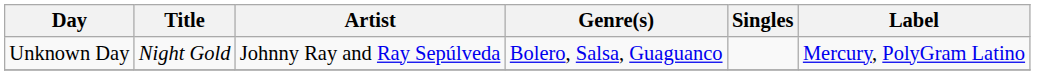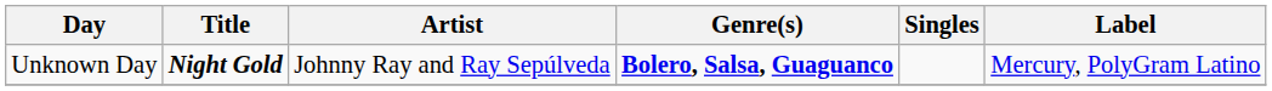Unknown Day | Title: normal -> bold
Unknown Day | Genre(s): normal -> bold
